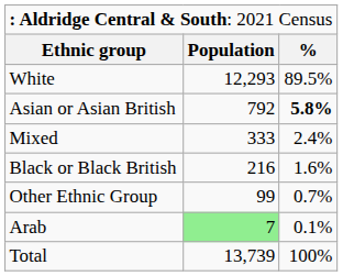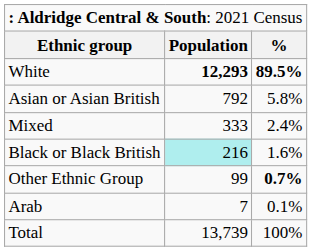White | column 2: normal -> bold
White | column 3: normal -> bold
Asian or Asian British | column 3: bold -> normal
Black or Black British | column 2: no background -> paleturquoise background
Other Ethnic Group | column 3: normal -> bold
Arab | column 2: lightgreen background -> no background
